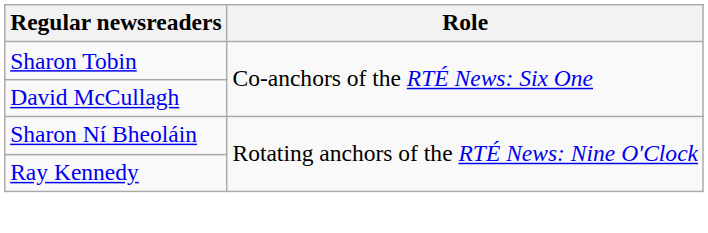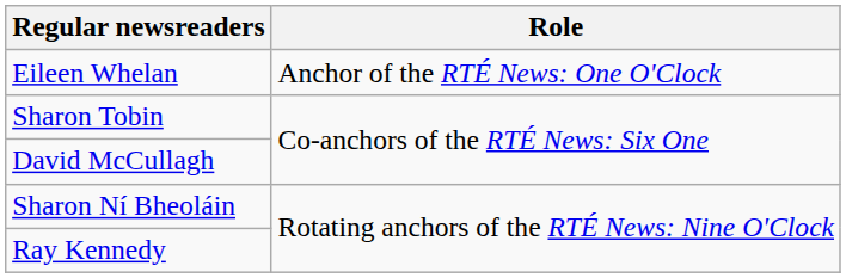+ row: Eileen Whelan | Anchor of the RTÉ News: One O'Clock
